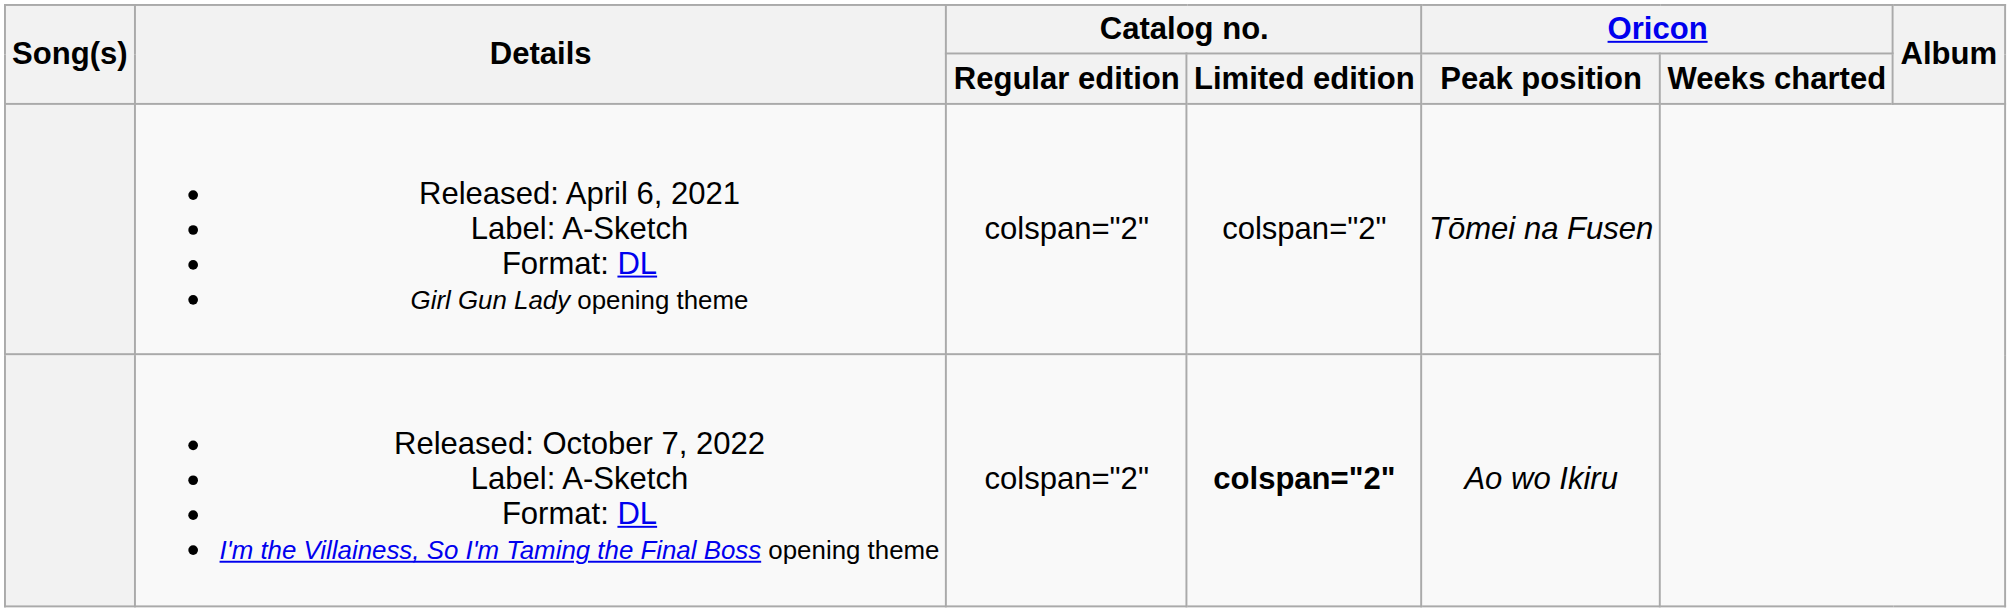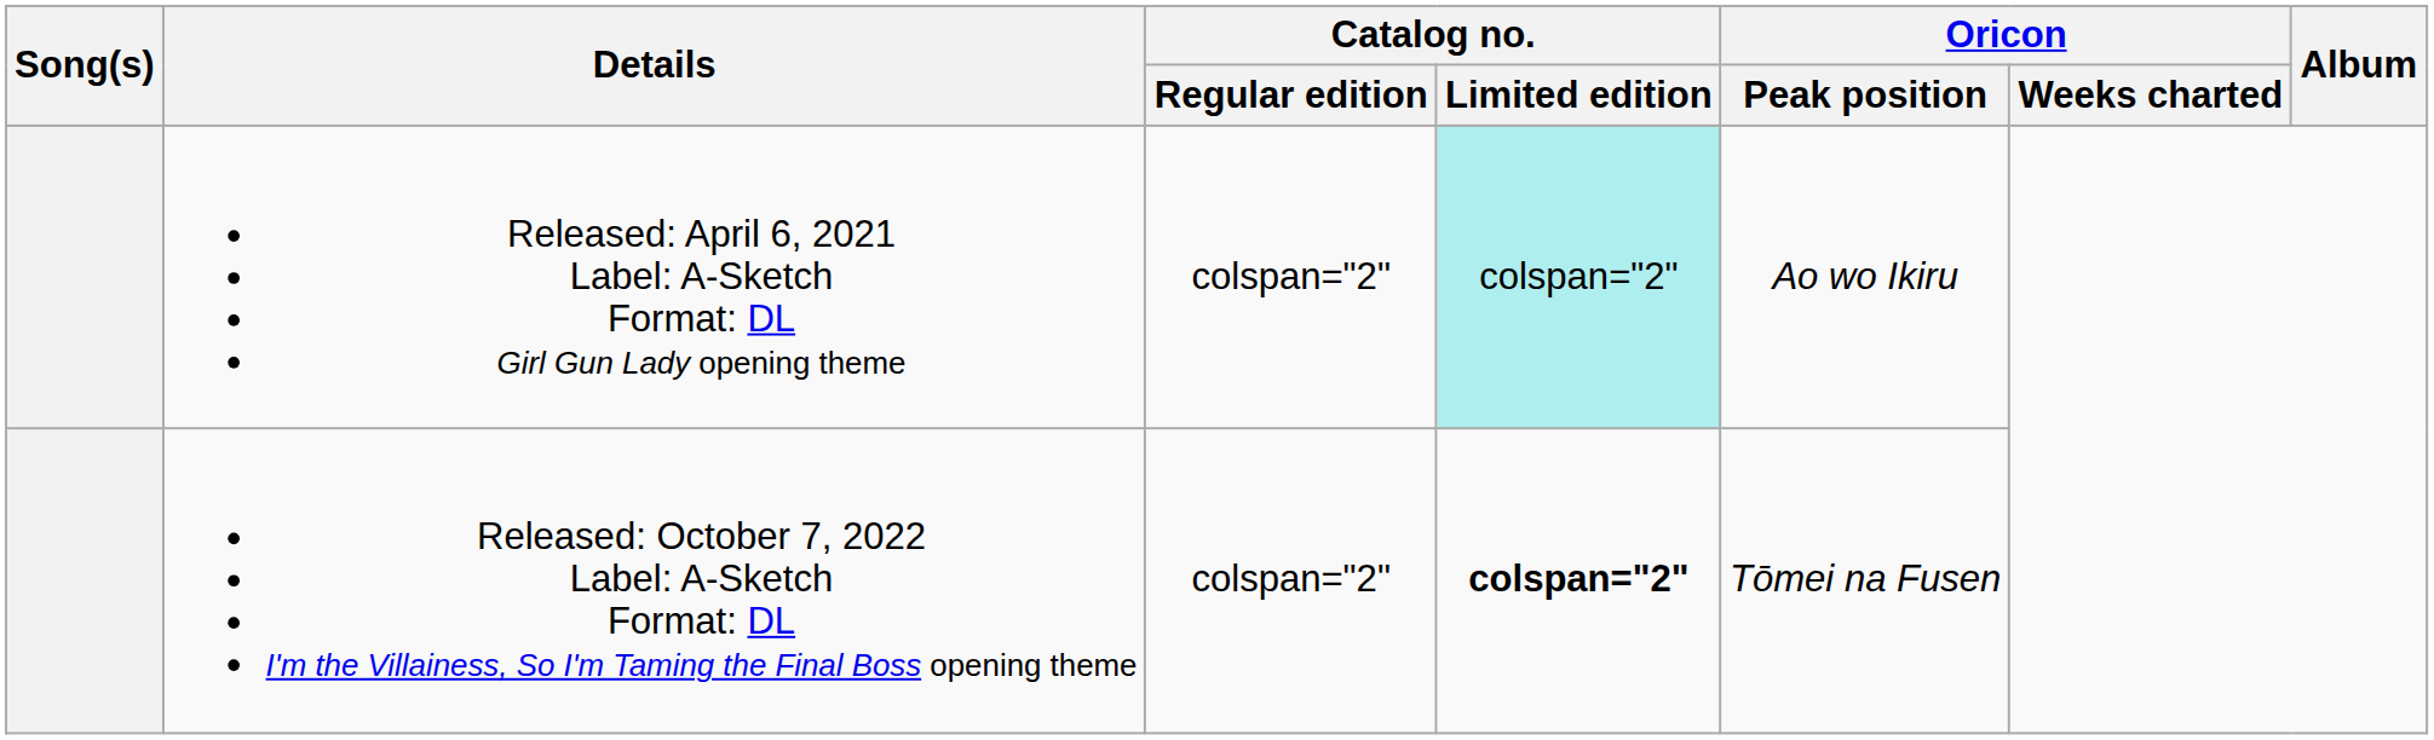row 3 | Catalog no. / Limited edition: no background -> paleturquoise background
row 3 | Oricon / Peak position: Tо̄mei na Fusen -> Ao wo Ikiru
row 4 | Oricon / Peak position: Ao wo Ikiru -> Tо̄mei na Fusen
